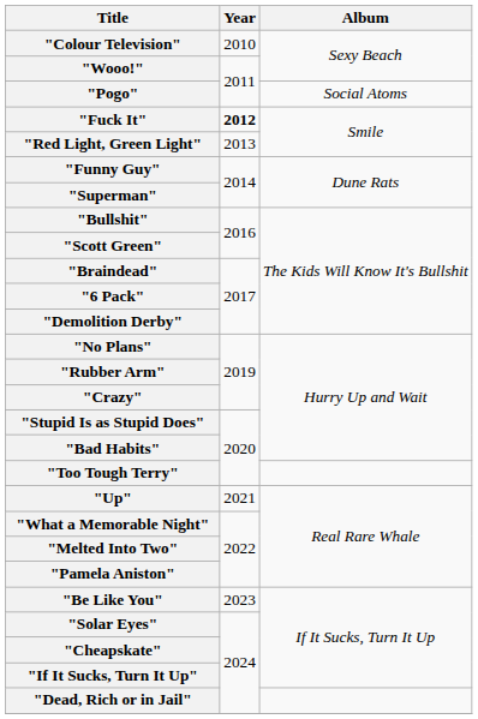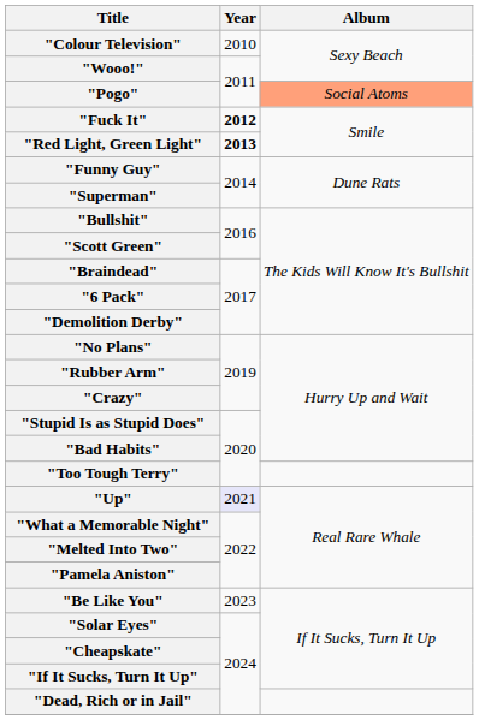"Pogo" | Album: no background -> lightsalmon background
"Red Light, Green Light" | Year: normal -> bold
"Up" | Year: no background -> lavender background
